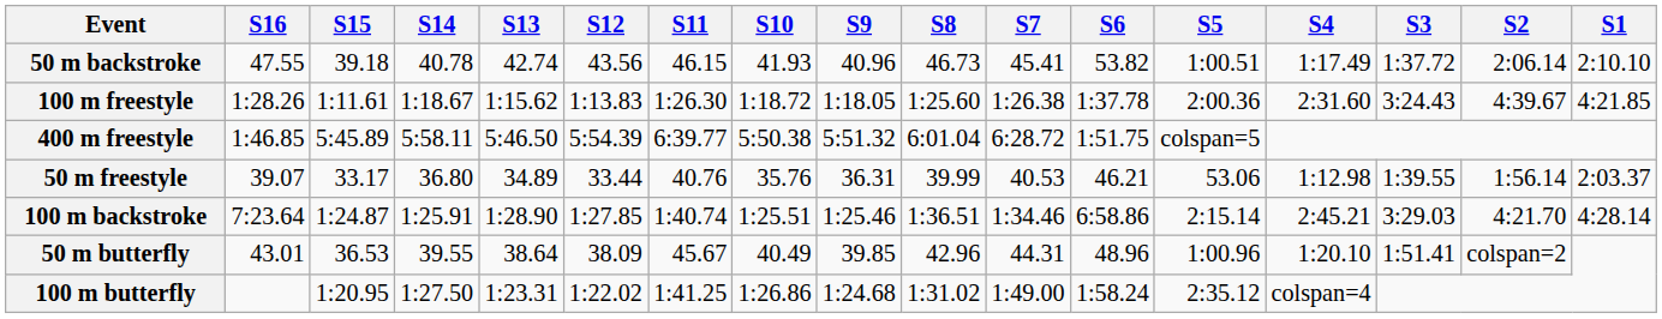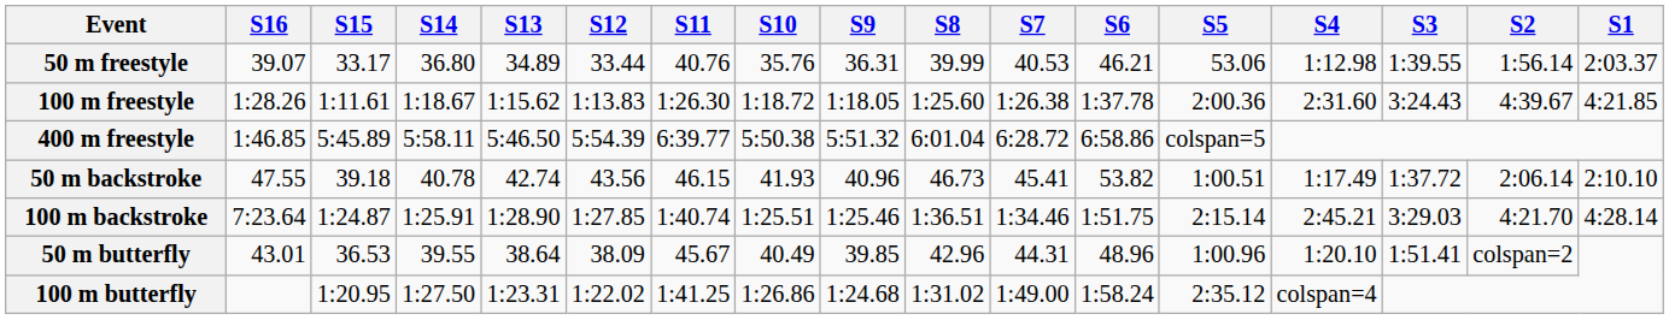rows swapped: 50 m freestyle <-> 50 m backstroke
400 m freestyle | S6: 1:51.75 -> 6:58.86
100 m backstroke | S6: 6:58.86 -> 1:51.75
